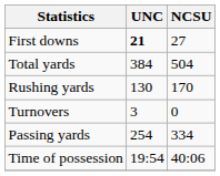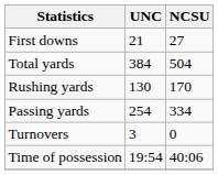First downs | UNC: bold -> normal
rows swapped: Passing yards <-> Turnovers
